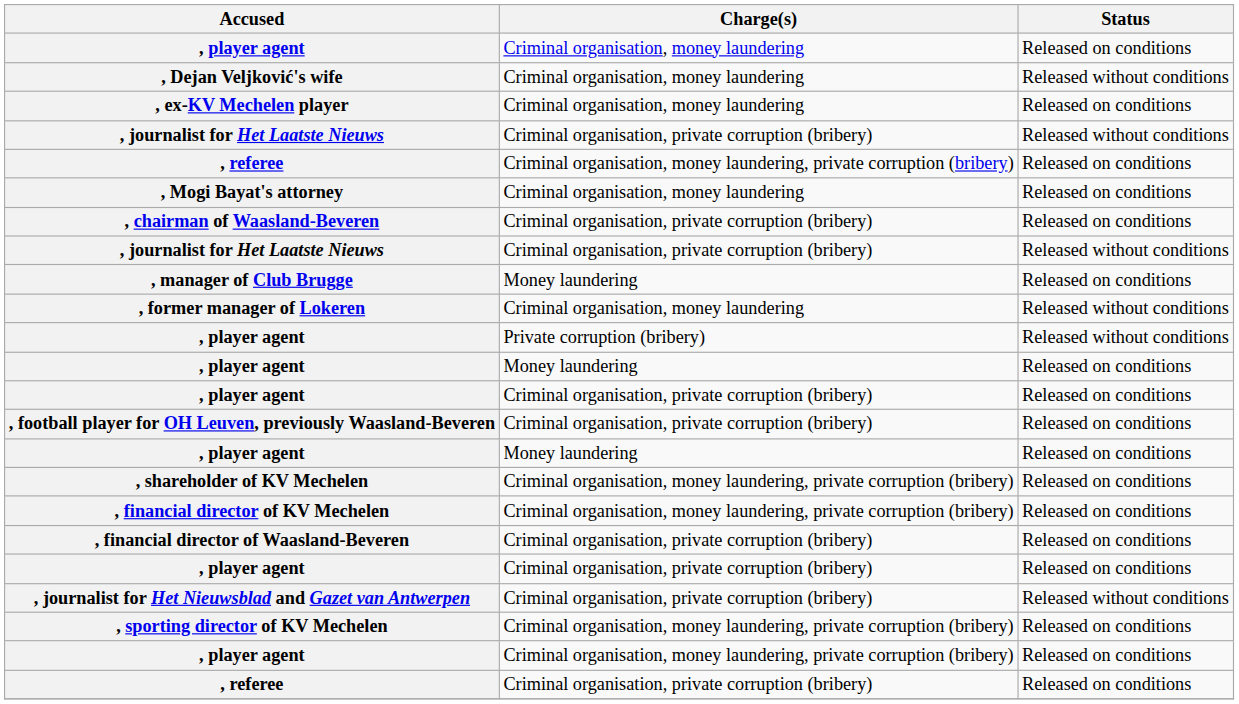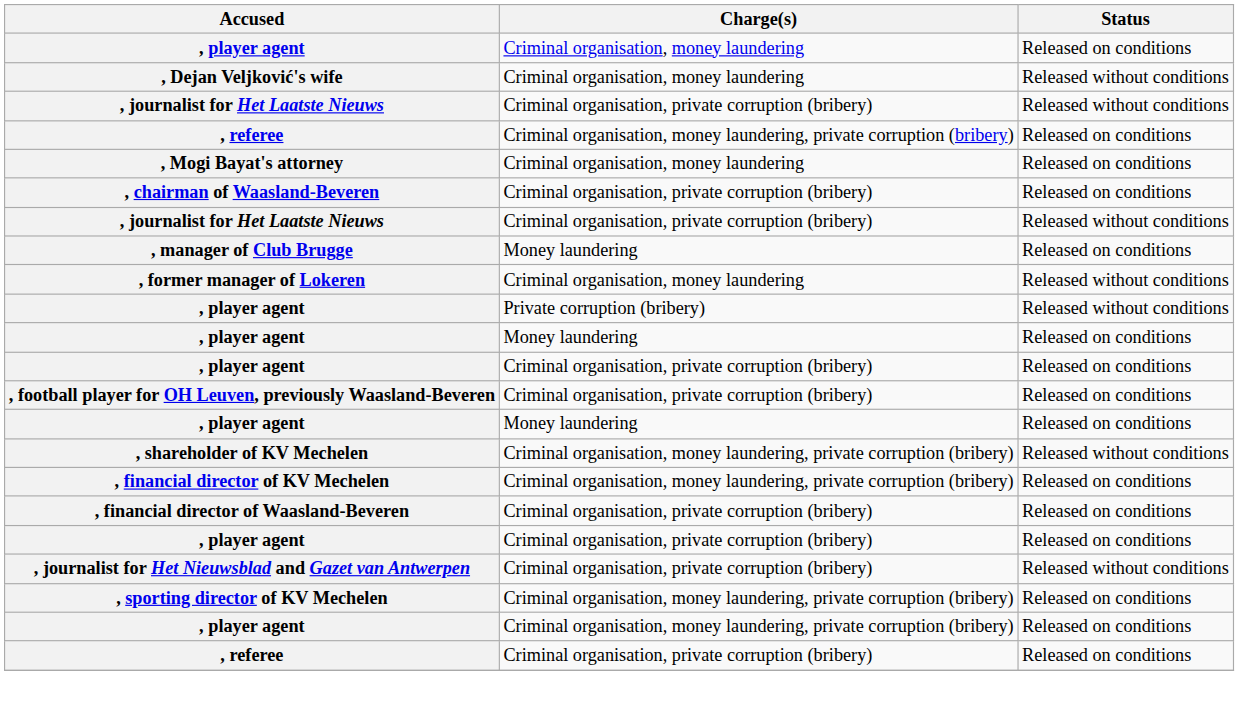- row: , ex-KV Mechelen player | Criminal organisation, money laundering | Released on conditions
, shareholder of KV Mechelen | Status: Released on conditions -> Released without conditions
